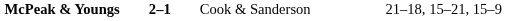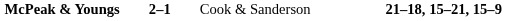McPeak & Youngs | column 4: normal -> bold
